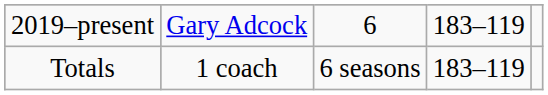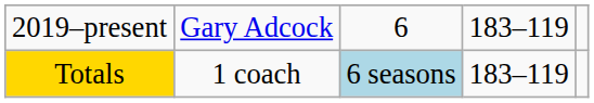row 2 | column 1: no background -> gold background
row 2 | column 3: no background -> lightblue background
